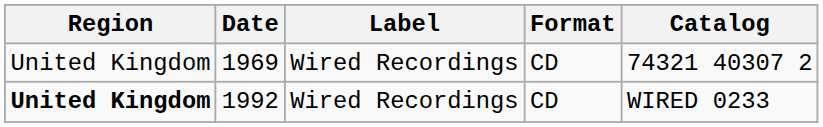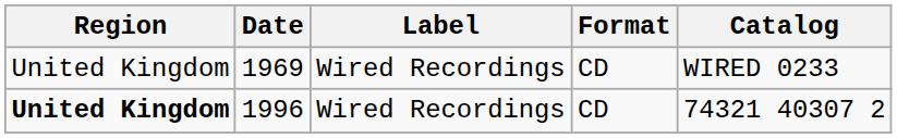row 2 | Catalog: 74321 40307 2 -> WIRED 0233
row 3 | Date: 1992 -> 1996
row 3 | Catalog: WIRED 0233 -> 74321 40307 2
